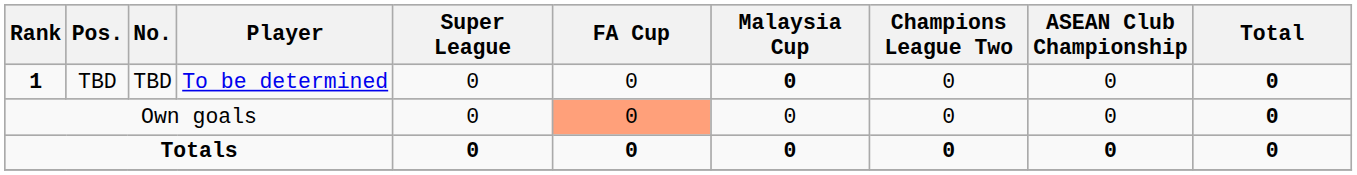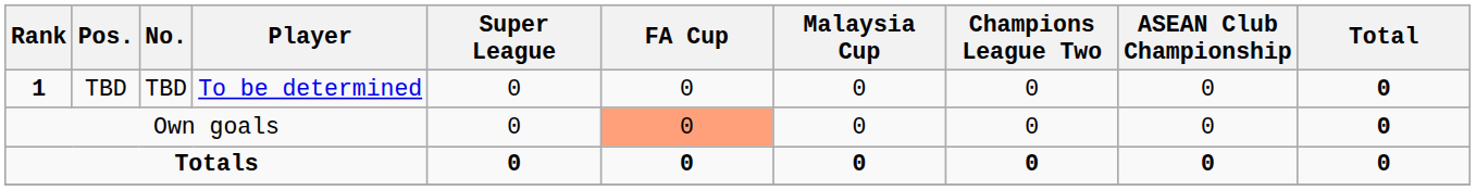1 | Malaysia Cup: bold -> normal
